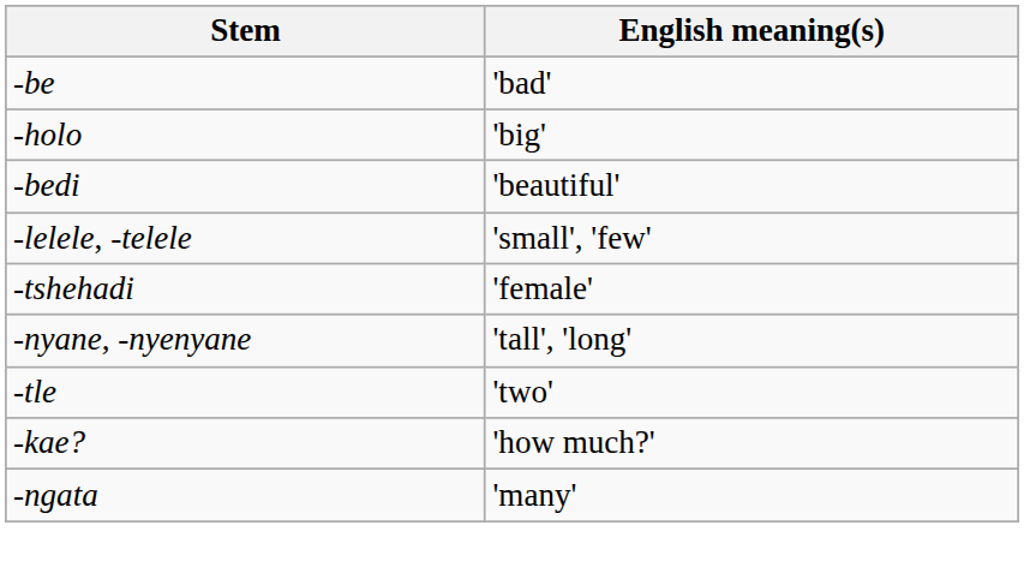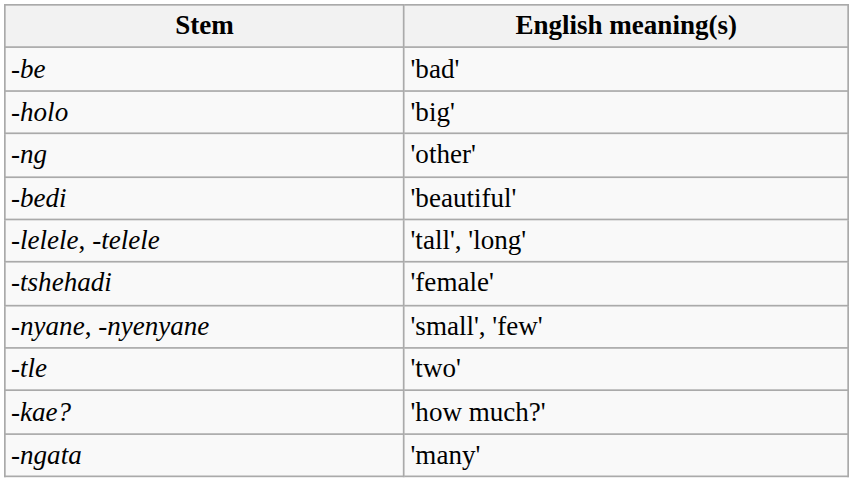+ row: -ng | 'other'
-lelele, -telele | English meaning(s): 'small', 'few' -> 'tall', 'long'
-nyane, -nyenyane | English meaning(s): 'tall', 'long' -> 'small', 'few'
